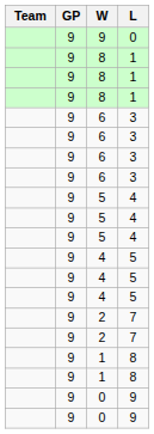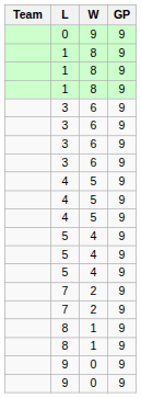columns swapped: GP <-> L
